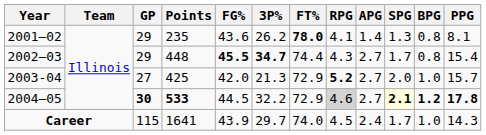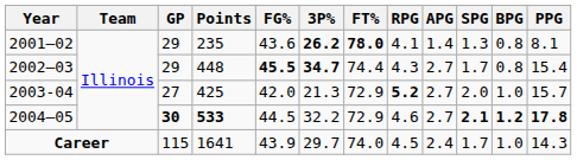2001–02 | 3P%: normal -> bold
2004–05 | RPG: lightgrey background -> no background
2004–05 | SPG: lightyellow background -> no background
